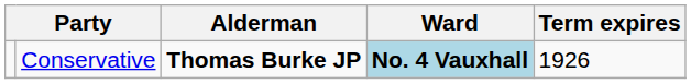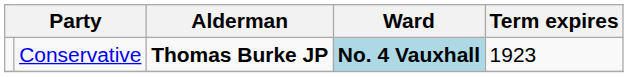Conservative | Term expires: 1926 -> 1923
